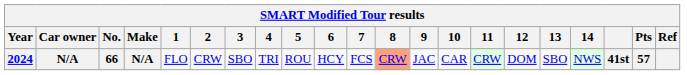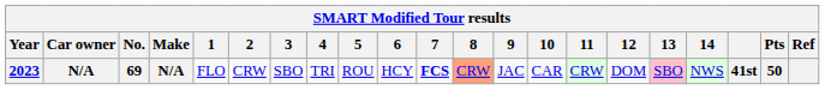row 3 | Year: 2024 -> 2023
row 3 | No.: 66 -> 69
row 3 | 7: normal -> bold
row 3 | 13: no background -> pink background
row 3 | Pts: 57 -> 50
